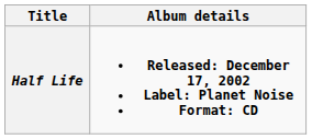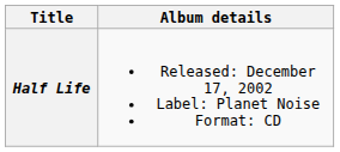Half Life | Album details: bold -> normal
